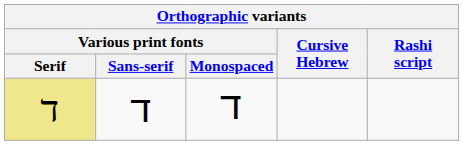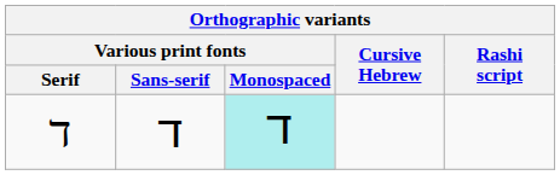row 4 | Various print fonts / Serif: khaki background -> no background
row 4 | Various print fonts / Monospaced: no background -> paleturquoise background
